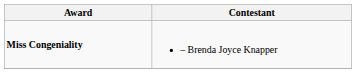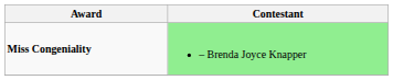Miss Congeniality | Contestant: no background -> lightgreen background
